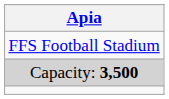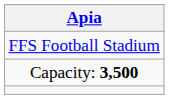row 3 | column 1: lightgrey background -> no background
